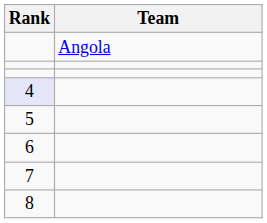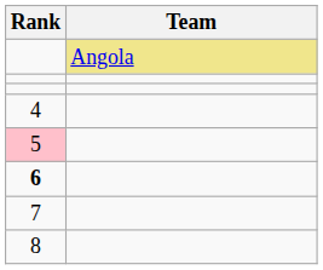row 2 | Team: no background -> khaki background
row 5 | Rank: lavender background -> no background
row 6 | Rank: no background -> pink background
row 7 | Rank: normal -> bold
